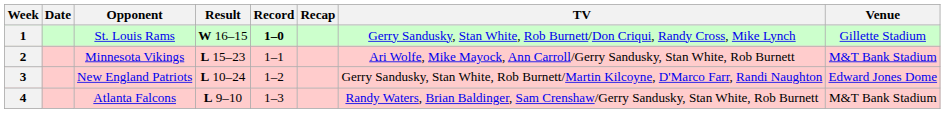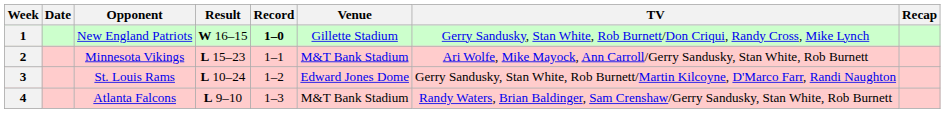columns swapped: Venue <-> Recap
1 | Opponent: St. Louis Rams -> New England Patriots
3 | Opponent: New England Patriots -> St. Louis Rams
